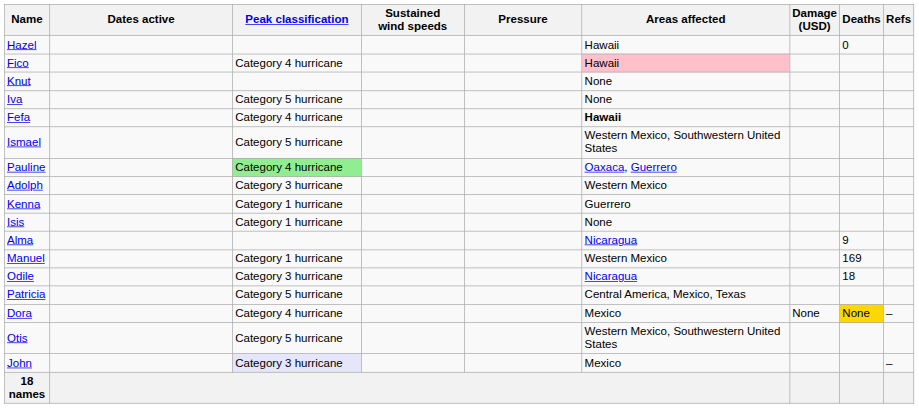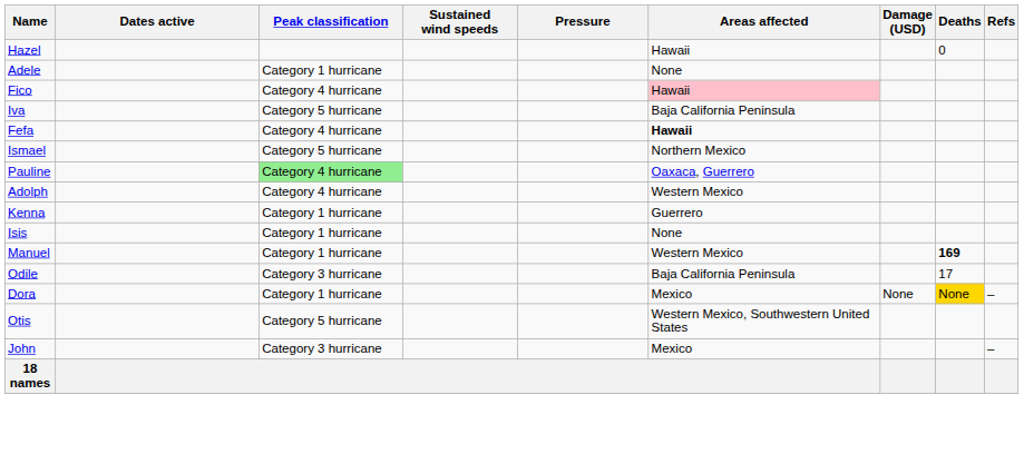+ row: Adele | Category 1 hurricane | None
- row: Knut | None
Iva | Areas affected: None -> Baja California Peninsula
Ismael | Areas affected: Western Mexico, Southwestern United States -> Northern Mexico
Adolph | Peak classification: Category 3 hurricane -> Category 4 hurricane
- row: Alma | Nicaragua | 9
Manuel | Deaths: normal -> bold
Odile | Areas affected: Nicaragua -> Baja California Peninsula
Odile | Deaths: 18 -> 17
- row: Patricia | Category 5 hurricane | Central America, Mexico, Texas
Dora | Peak classification: Category 4 hurricane -> Category 1 hurricane
John | Peak classification: lavender background -> no background
